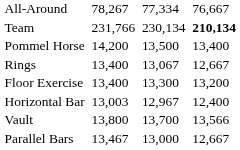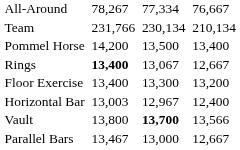Team | column 4: bold -> normal
Rings | column 2: normal -> bold
Vault | column 3: normal -> bold
